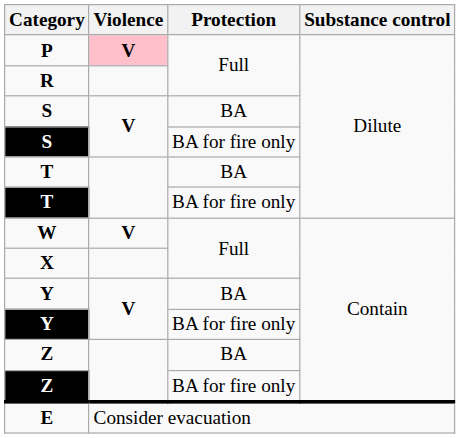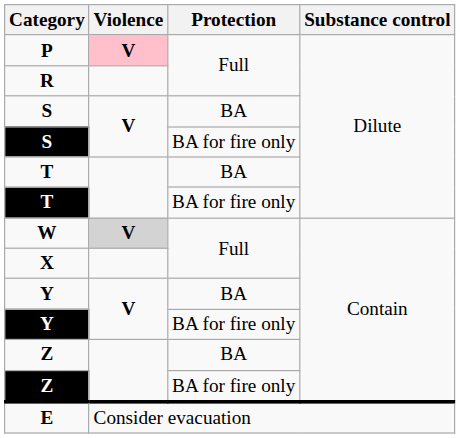W | Violence: no background -> lightgrey background
